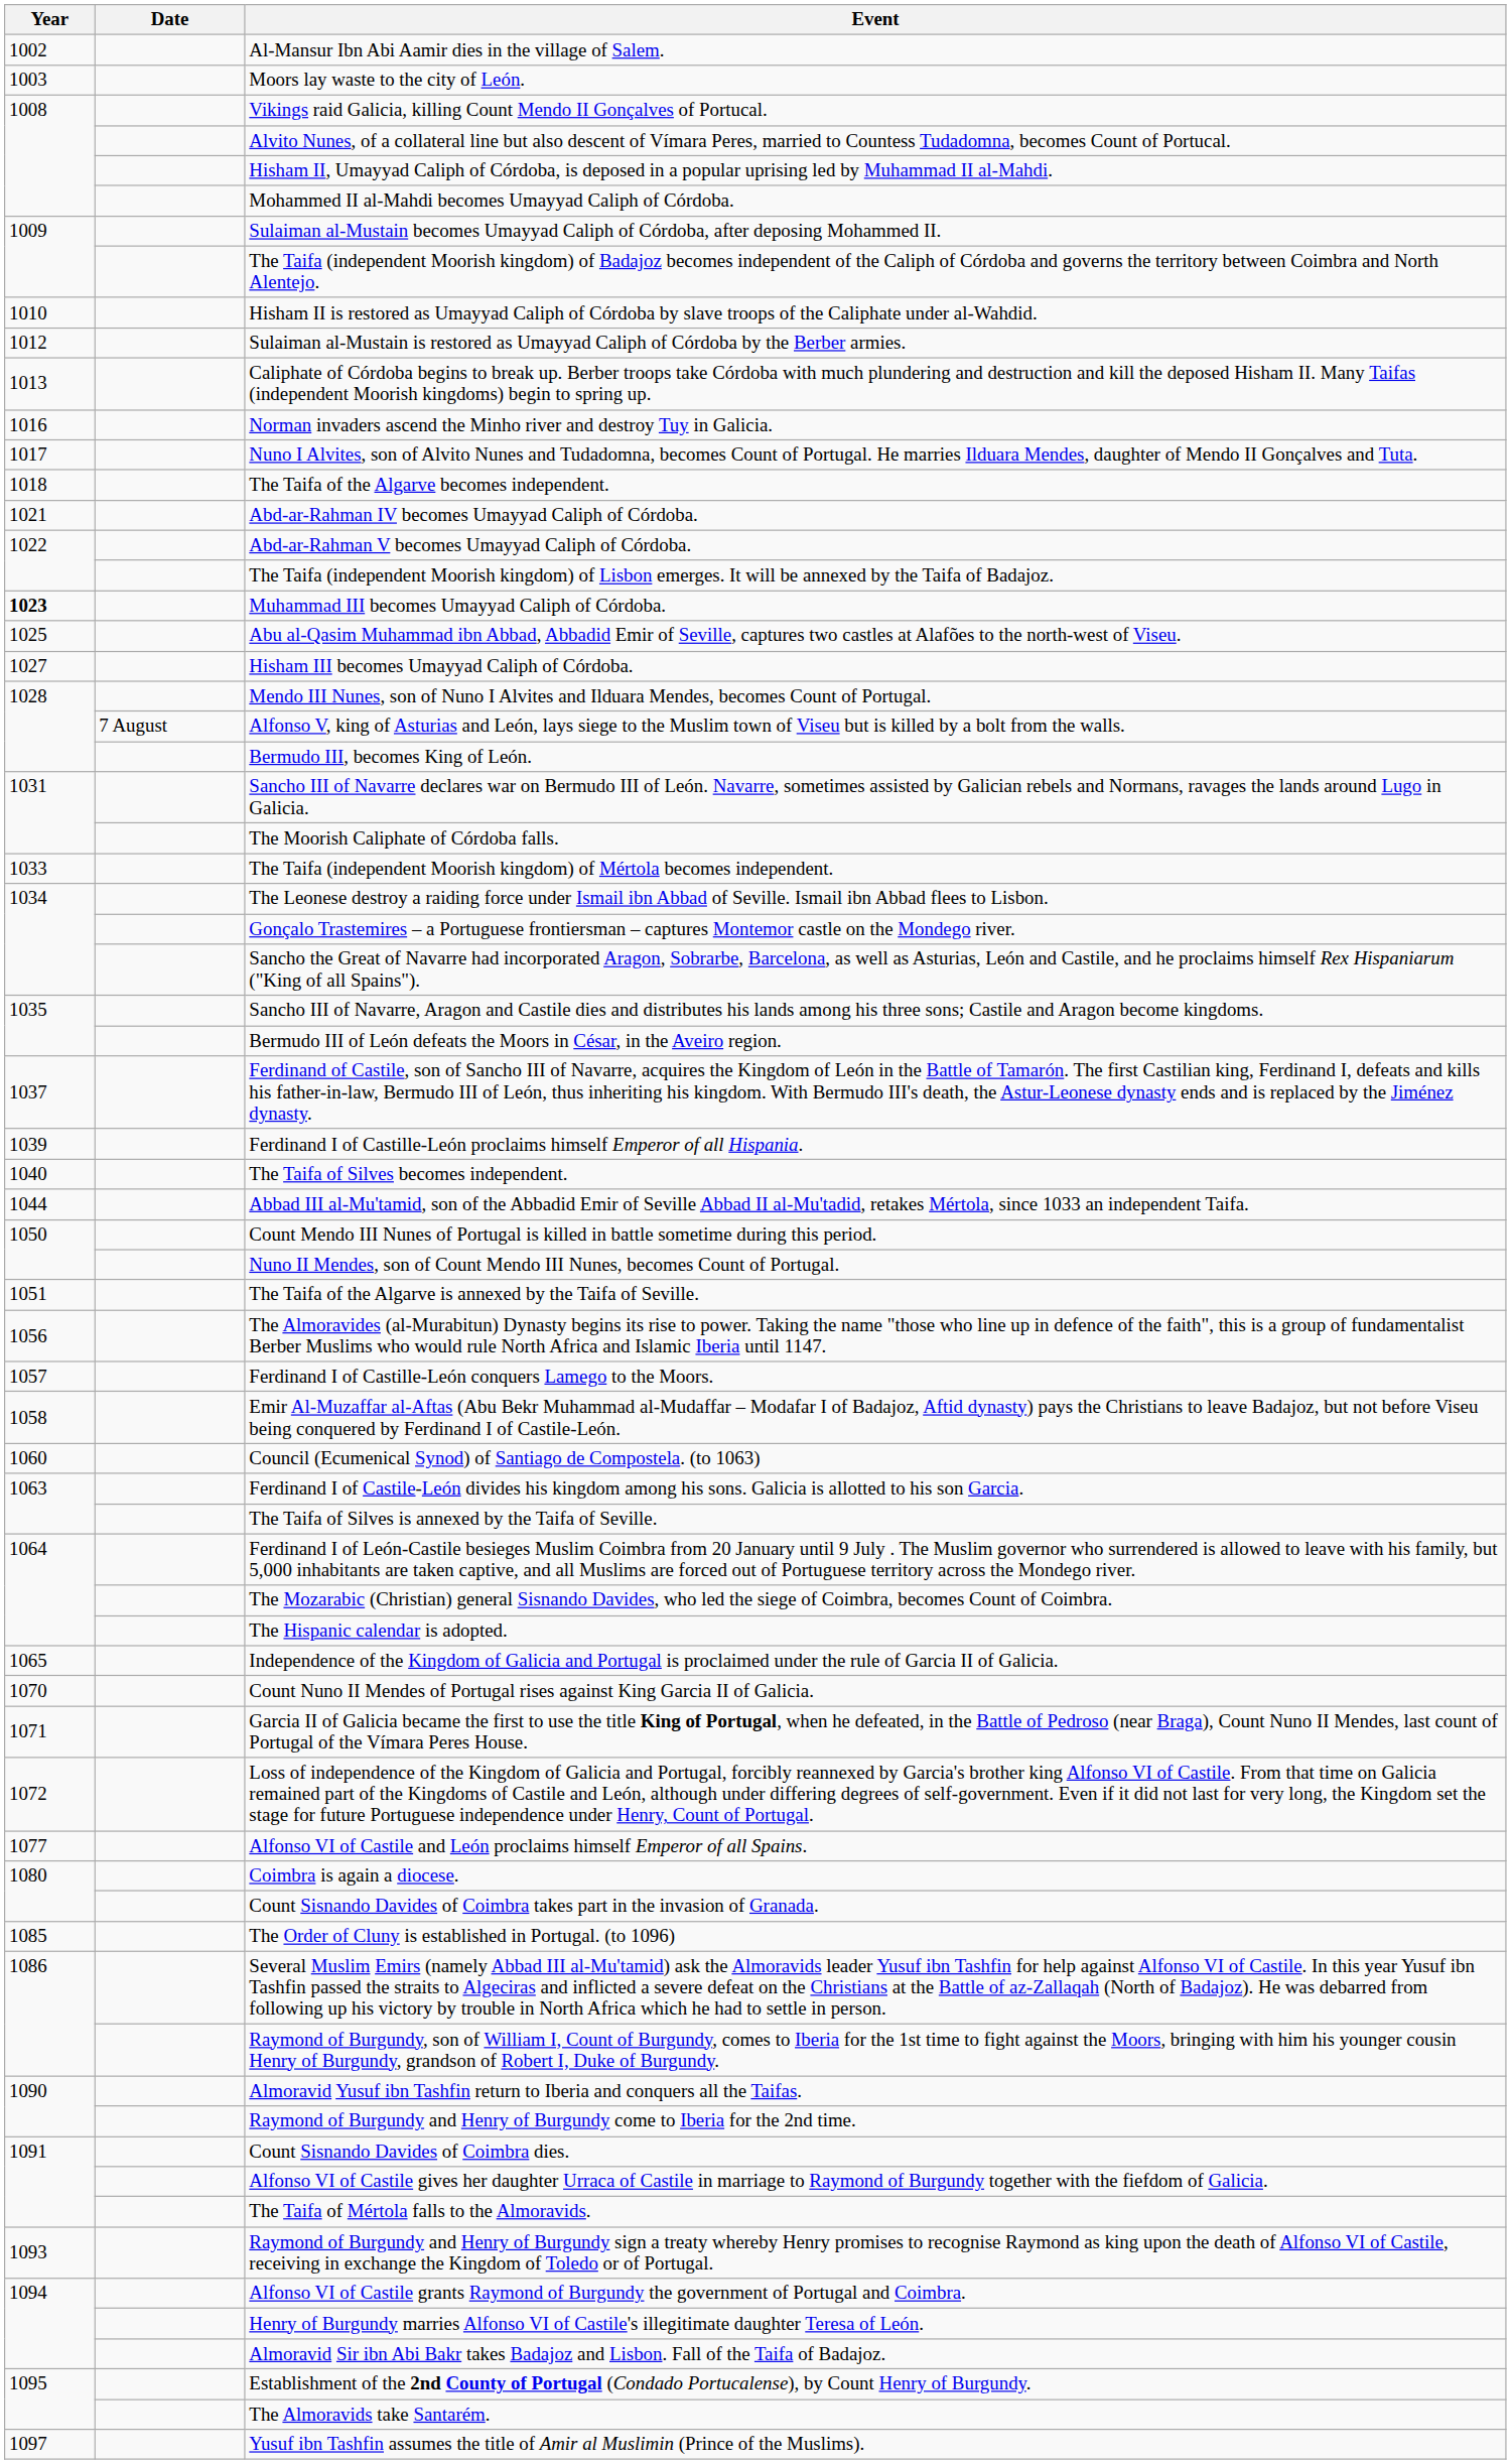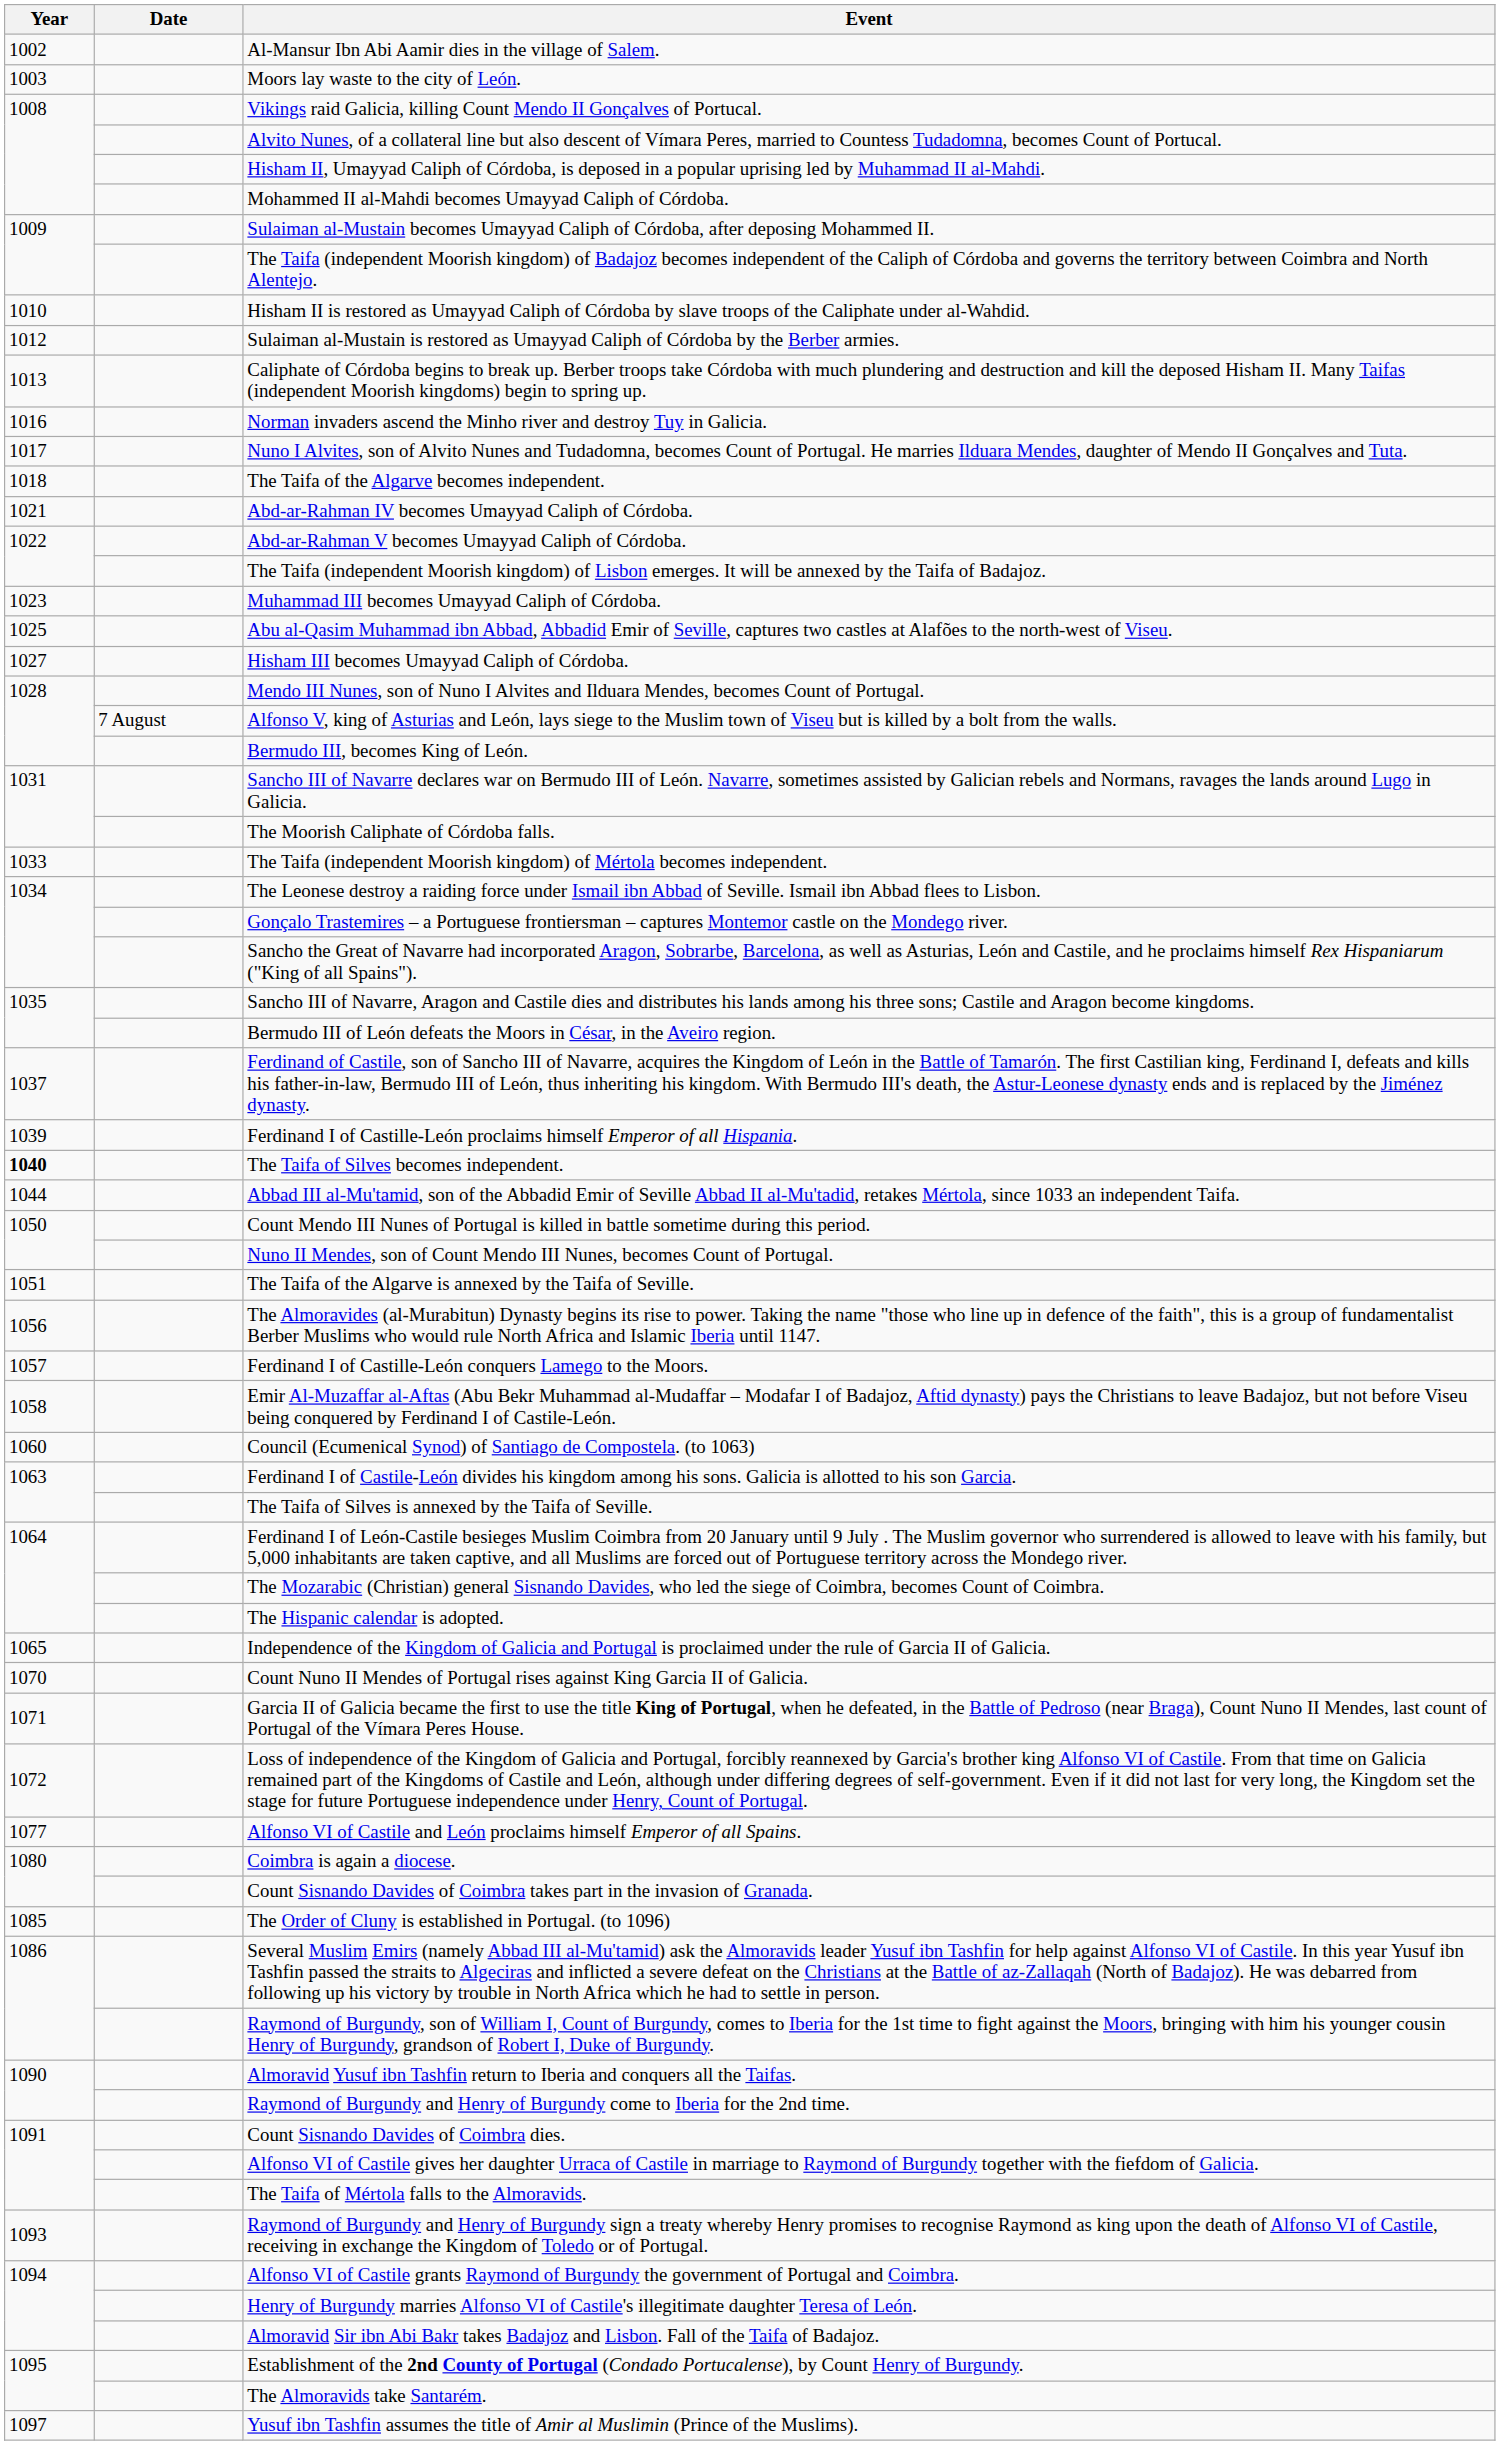Muhammad III becomes Umayyad Caliph of Córdoba. | Year: bold -> normal
The Taifa of Silves becomes independent. | Year: normal -> bold
